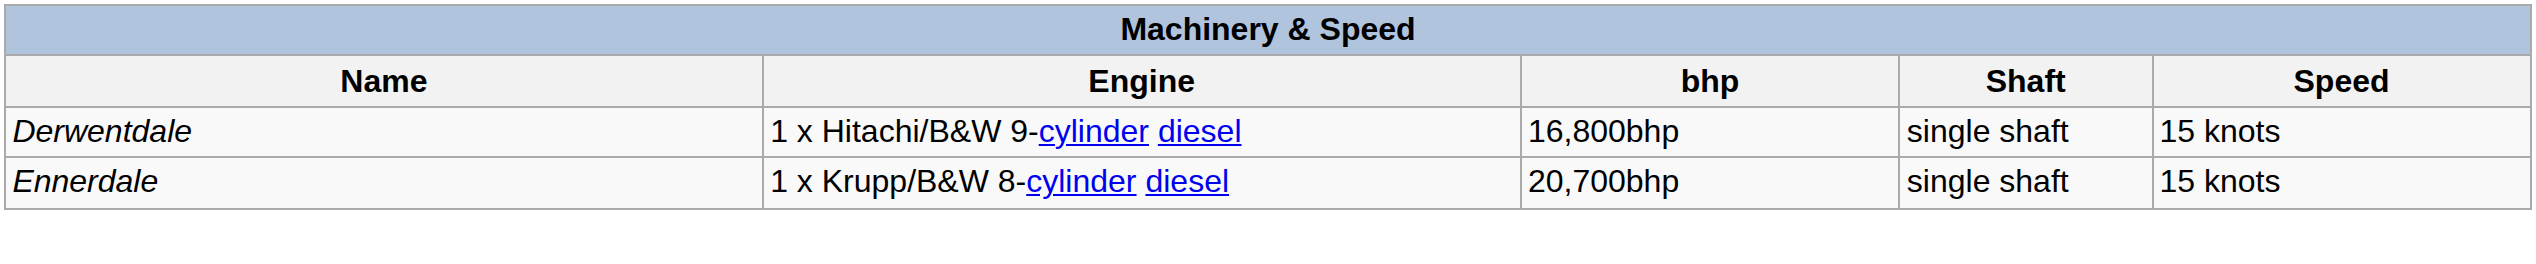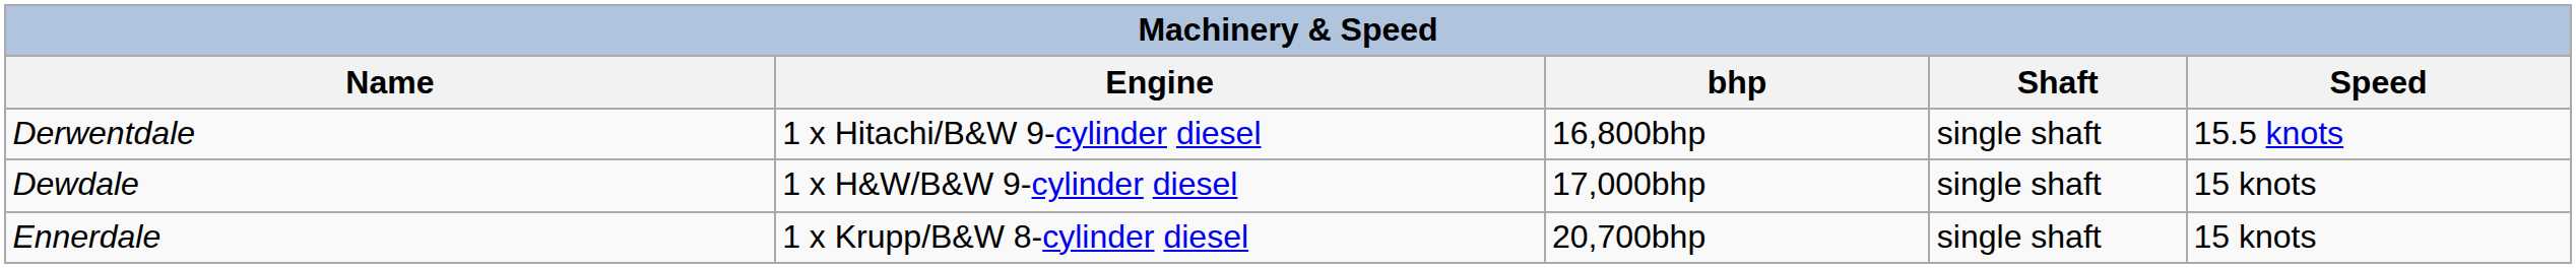Derwentdale | Speed: 15 knots -> 15.5 knots
+ row: Dewdale | 1 x H&W/B&W 9-cylinder diesel | 17,000bhp | single shaft | 15 knots
